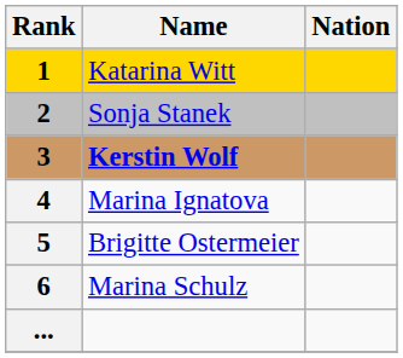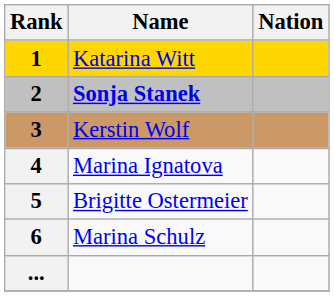Sonja Stanek | Name: normal -> bold
Kerstin Wolf | Name: bold -> normal
